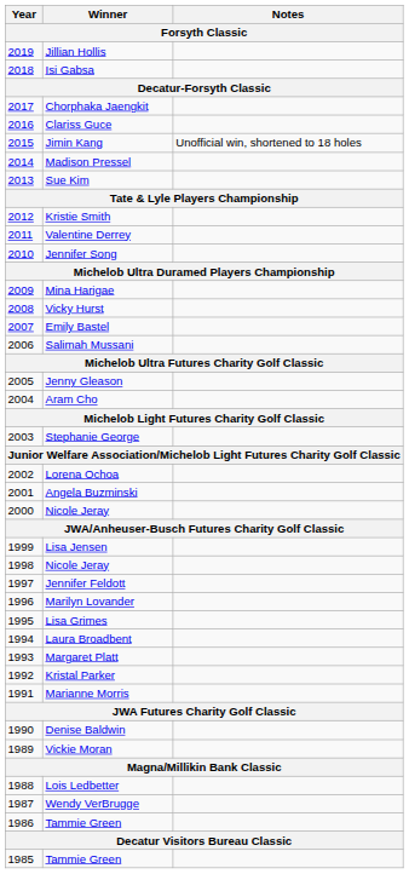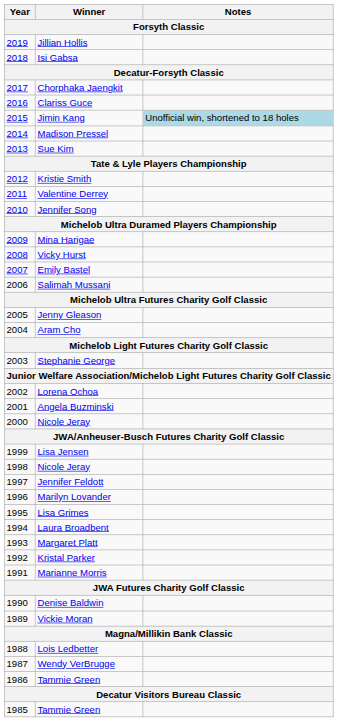Jimin Kang | Notes: no background -> lightblue background
